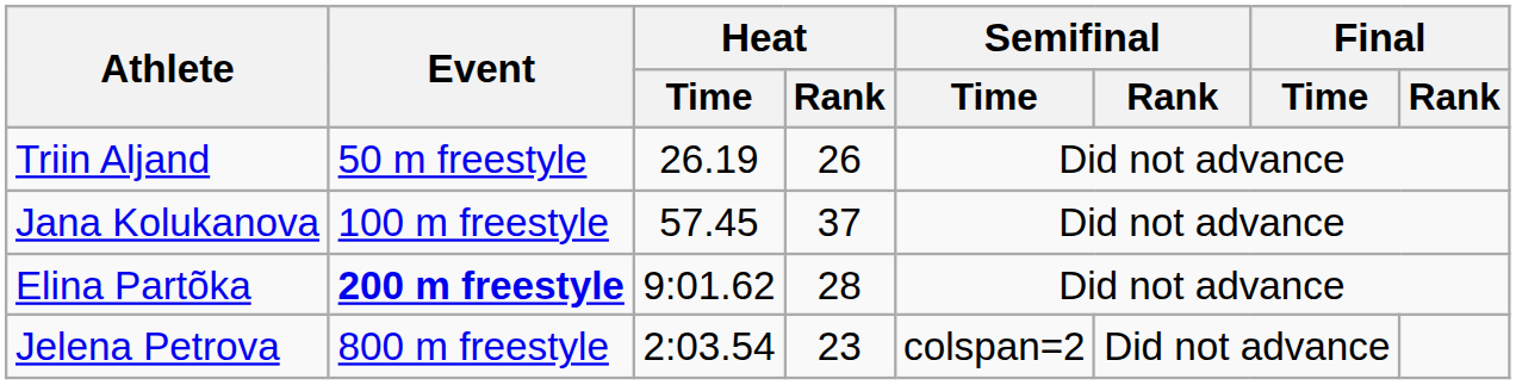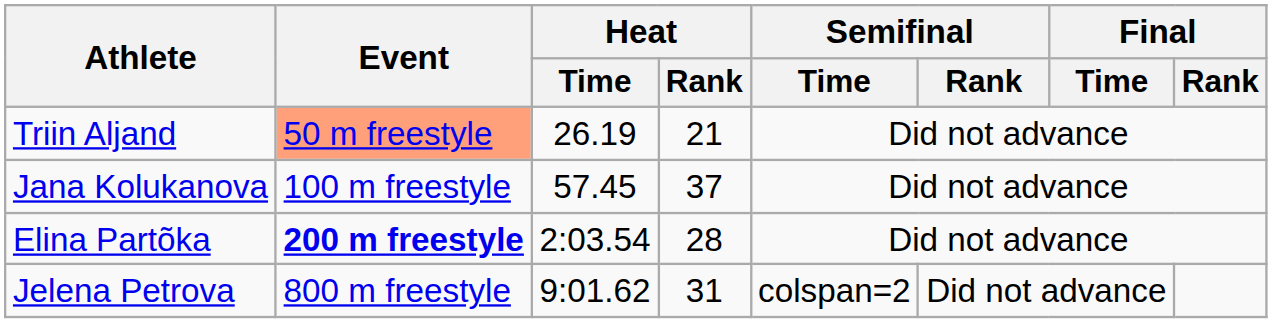Triin Aljand | Event: no background -> lightsalmon background
Triin Aljand | Heat / Rank: 26 -> 21
Elina Partõka | Heat / Time: 9:01.62 -> 2:03.54
Jelena Petrova | Heat / Time: 2:03.54 -> 9:01.62
Jelena Petrova | Heat / Rank: 23 -> 31
